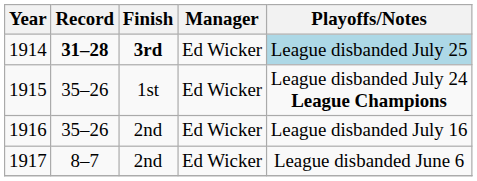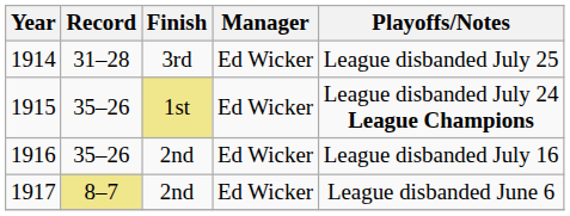1914 | Record: bold -> normal
1914 | Finish: bold -> normal
1914 | Playoffs/Notes: lightblue background -> no background
1915 | Finish: no background -> khaki background
1917 | Record: no background -> khaki background
